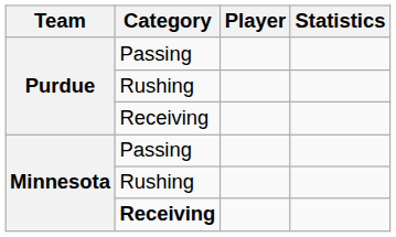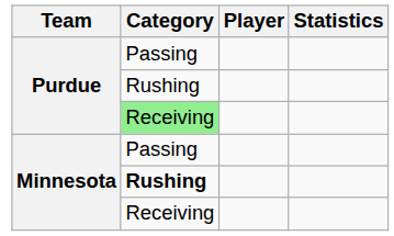Purdue / Receiving | Category: no background -> lightgreen background
Minnesota / Rushing | Category: normal -> bold
Minnesota / Receiving | Category: bold -> normal
